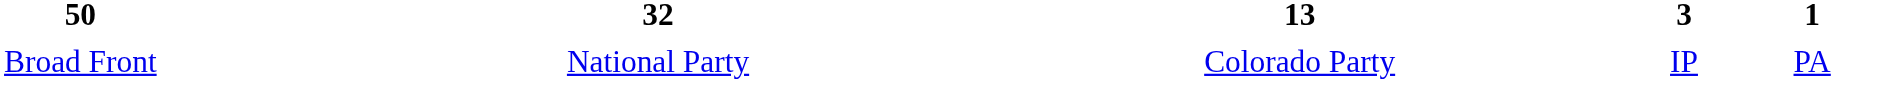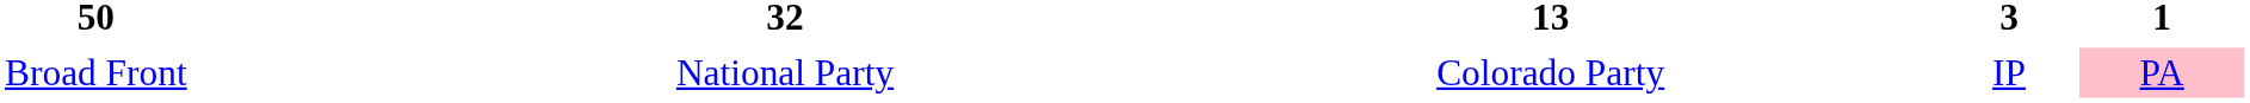Broad Front | column 5: no background -> pink background
